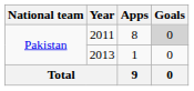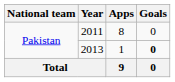2011 | Goals: lightgrey background -> no background
2013 | Goals: normal -> bold
